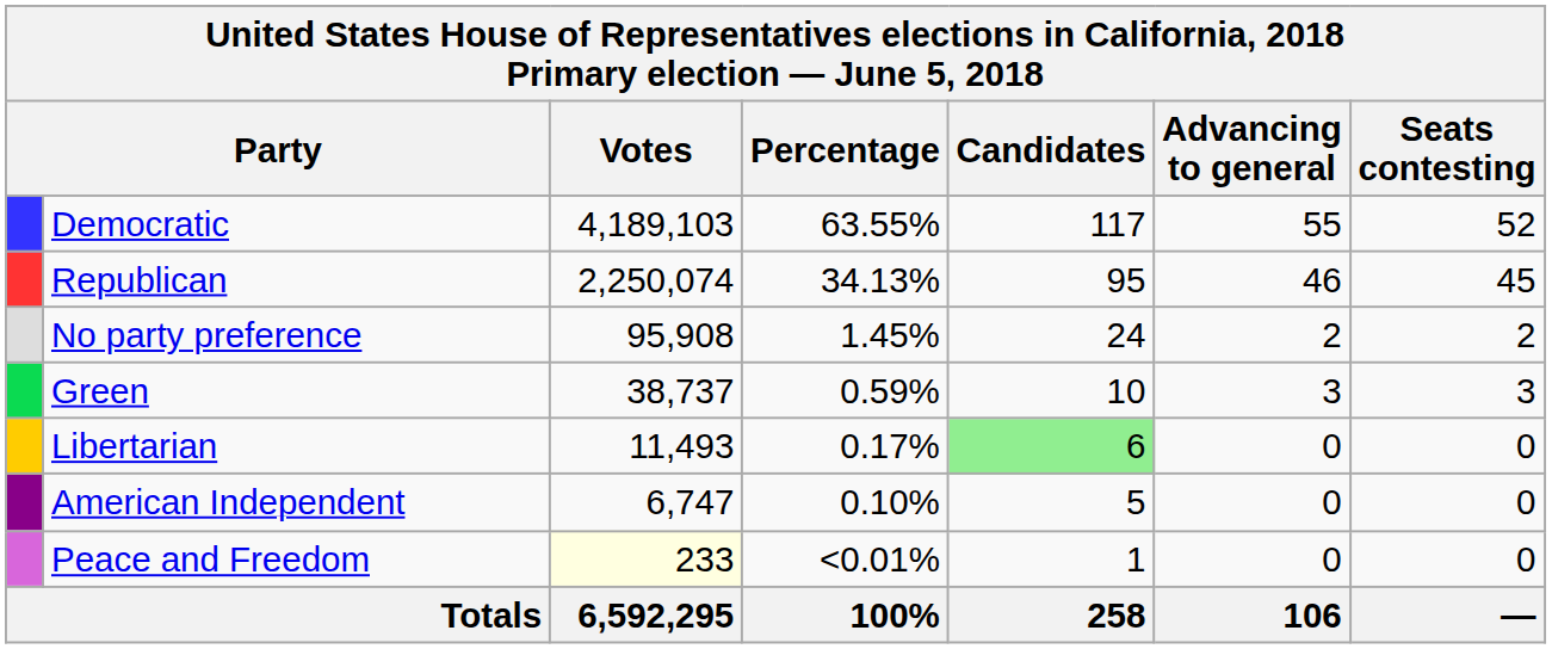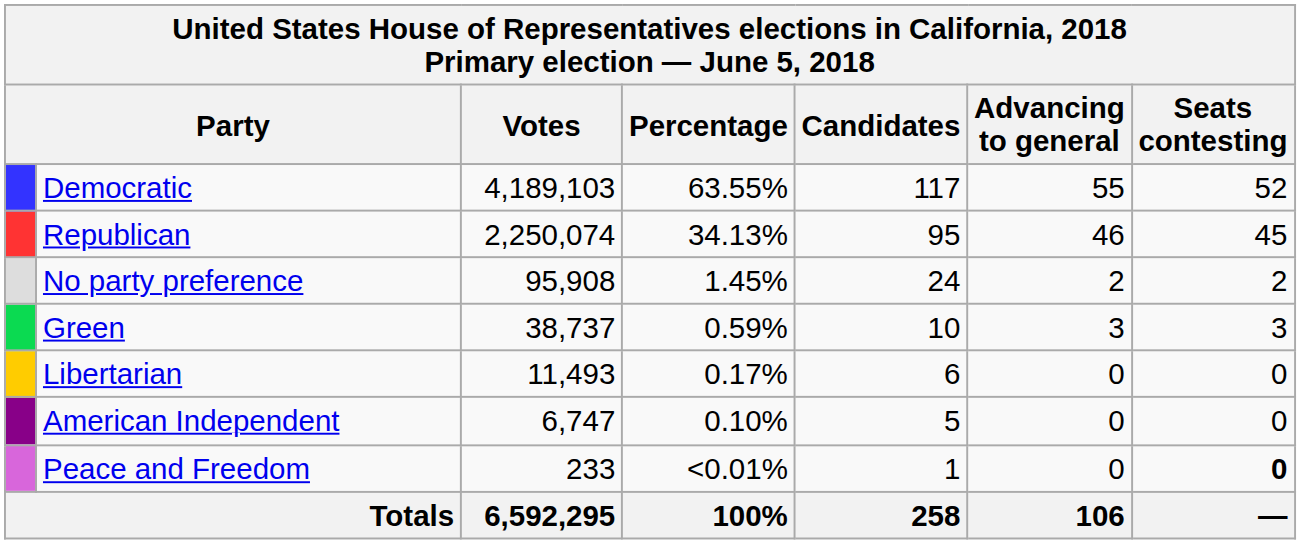Libertarian | Candidates: lightgreen background -> no background
Peace and Freedom | Votes: lightyellow background -> no background
Peace and Freedom | Seats contesting: normal -> bold
